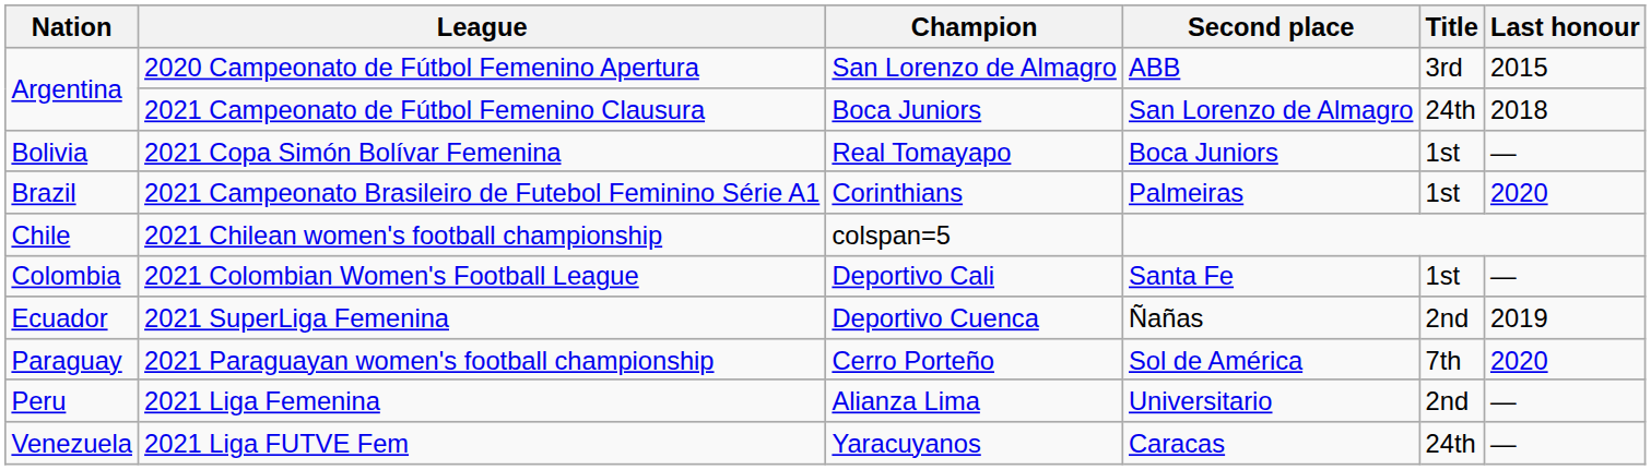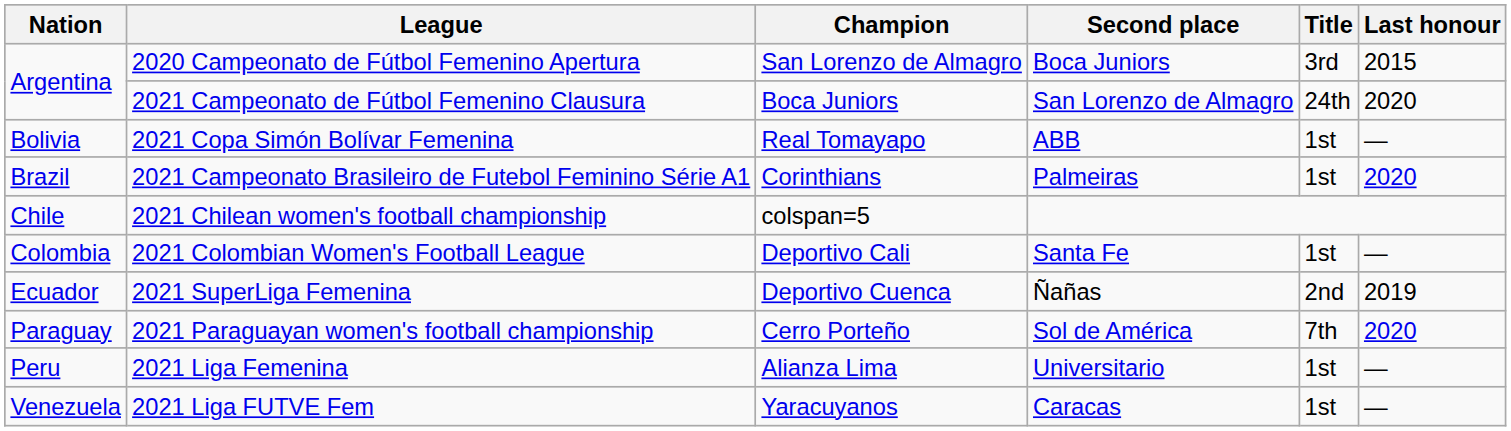2020 Campeonato de Fútbol Femenino Apertura | Second place: ABB -> Boca Juniors
2021 Campeonato de Fútbol Femenino Clausura | Last honour: 2018 -> 2020
2021 Copa Simón Bolívar Femenina | Second place: Boca Juniors -> ABB
2021 Liga Femenina | Title: 2nd -> 1st
2021 Liga FUTVE Fem | Title: 24th -> 1st
